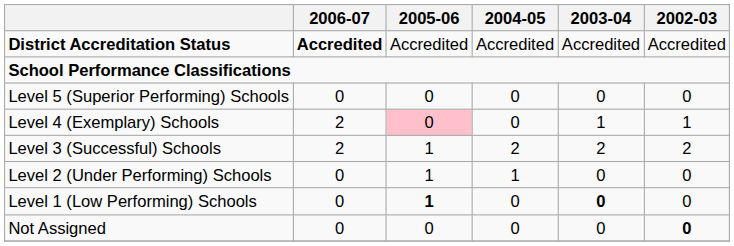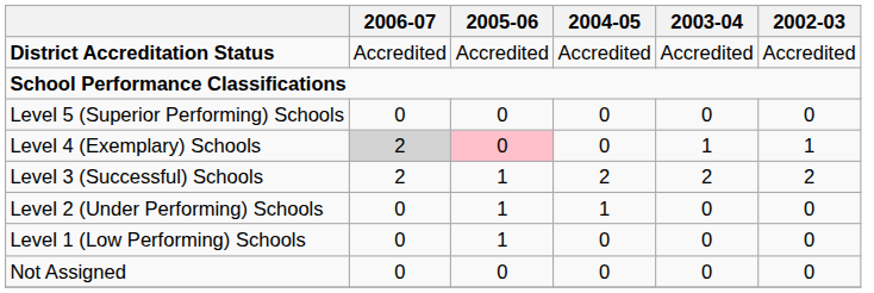District Accreditation Status | 2006-07: bold -> normal
Level 4 (Exemplary) Schools | 2006-07: no background -> lightgrey background
Level 1 (Low Performing) Schools | 2005-06: bold -> normal
Level 1 (Low Performing) Schools | 2003-04: bold -> normal
Not Assigned | 2002-03: bold -> normal
